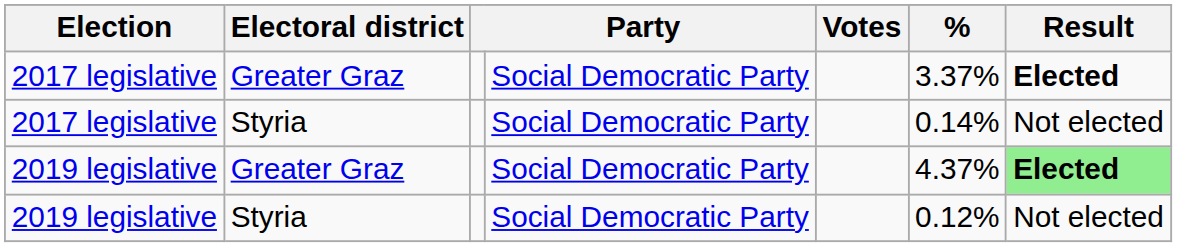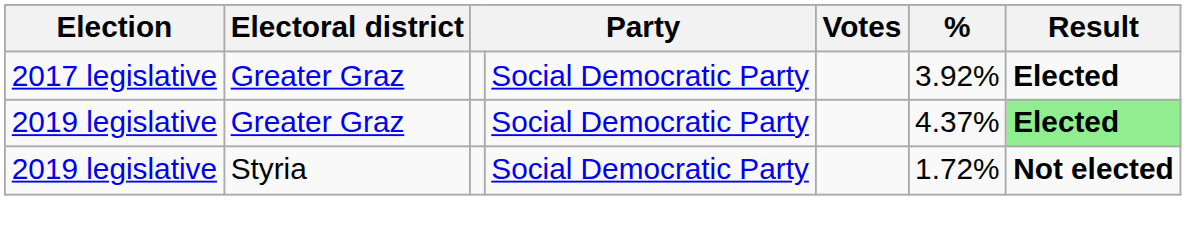2017 legislative / Greater Graz | %: 3.37% -> 3.92%
- row: 2017 legislative | Styria | Social Democratic Party | 0.14% | Not elected
2019 legislative / Styria | %: 0.12% -> 1.72%
2019 legislative / Styria | Result: normal -> bold
